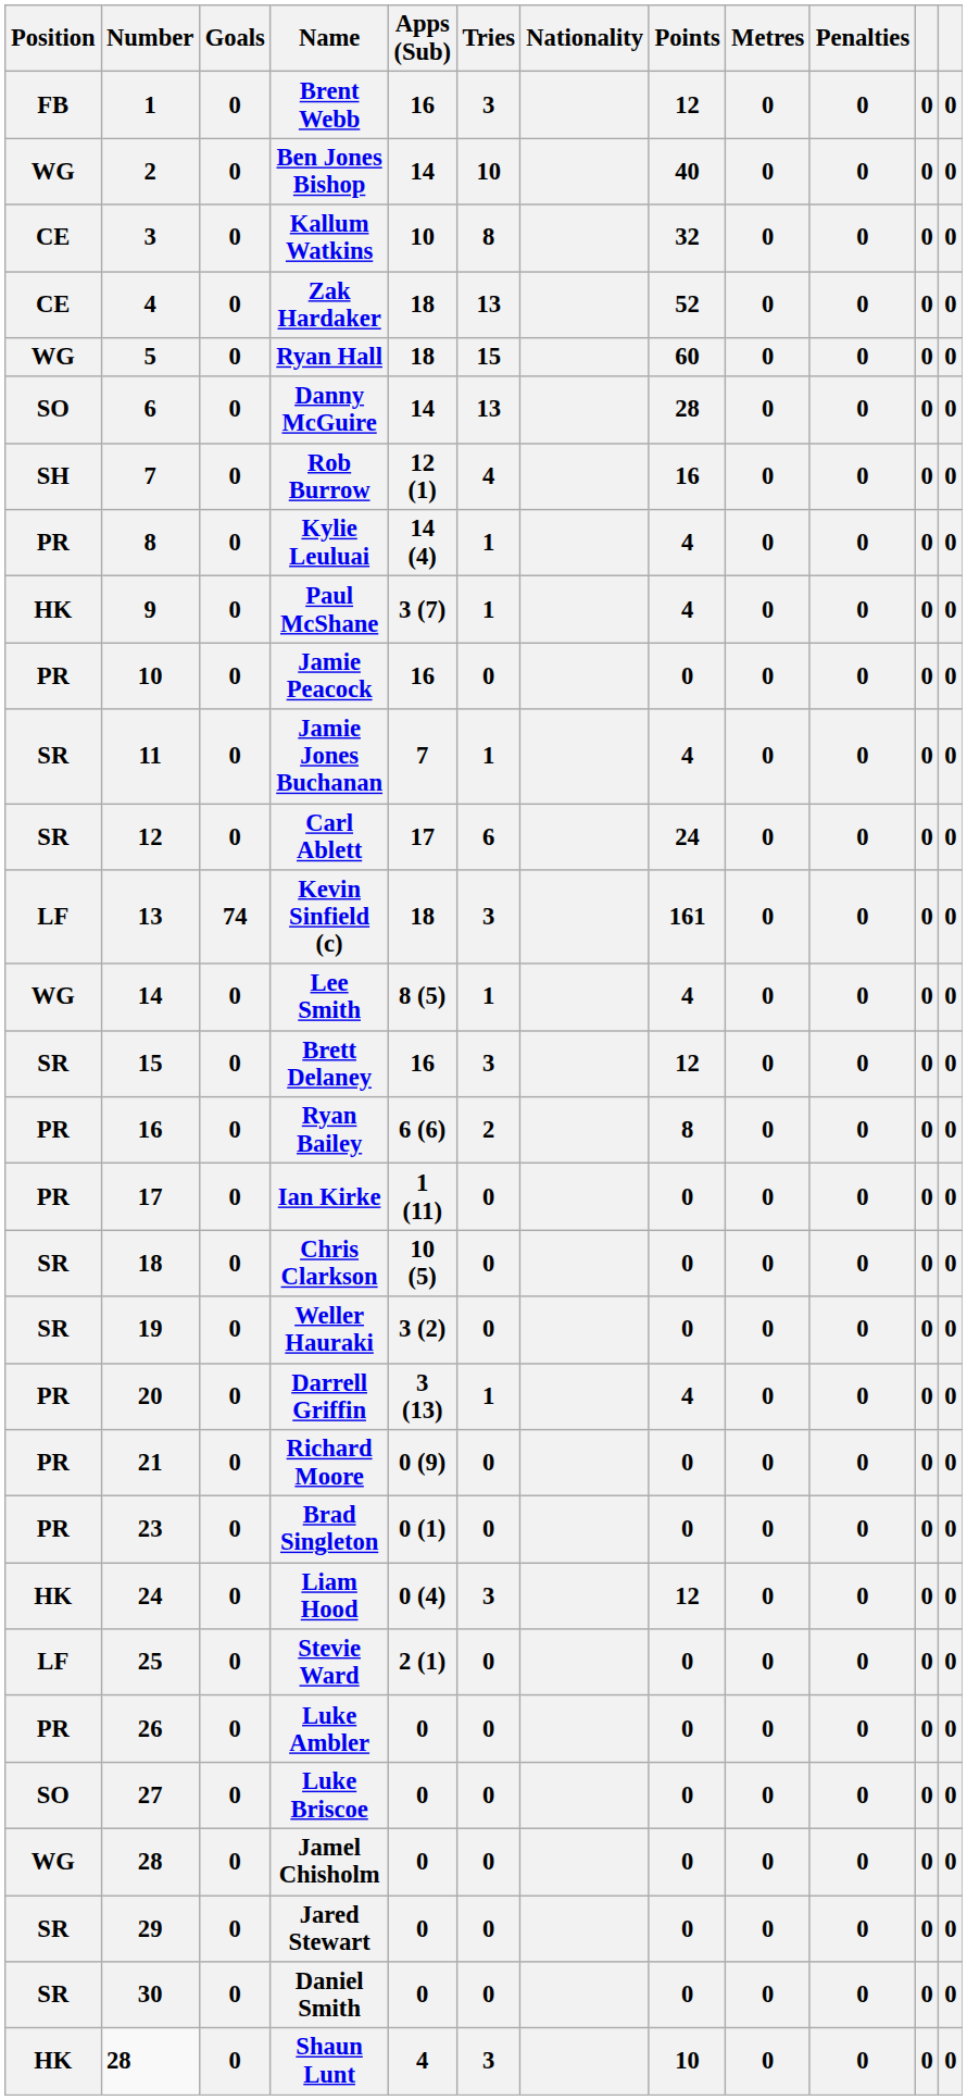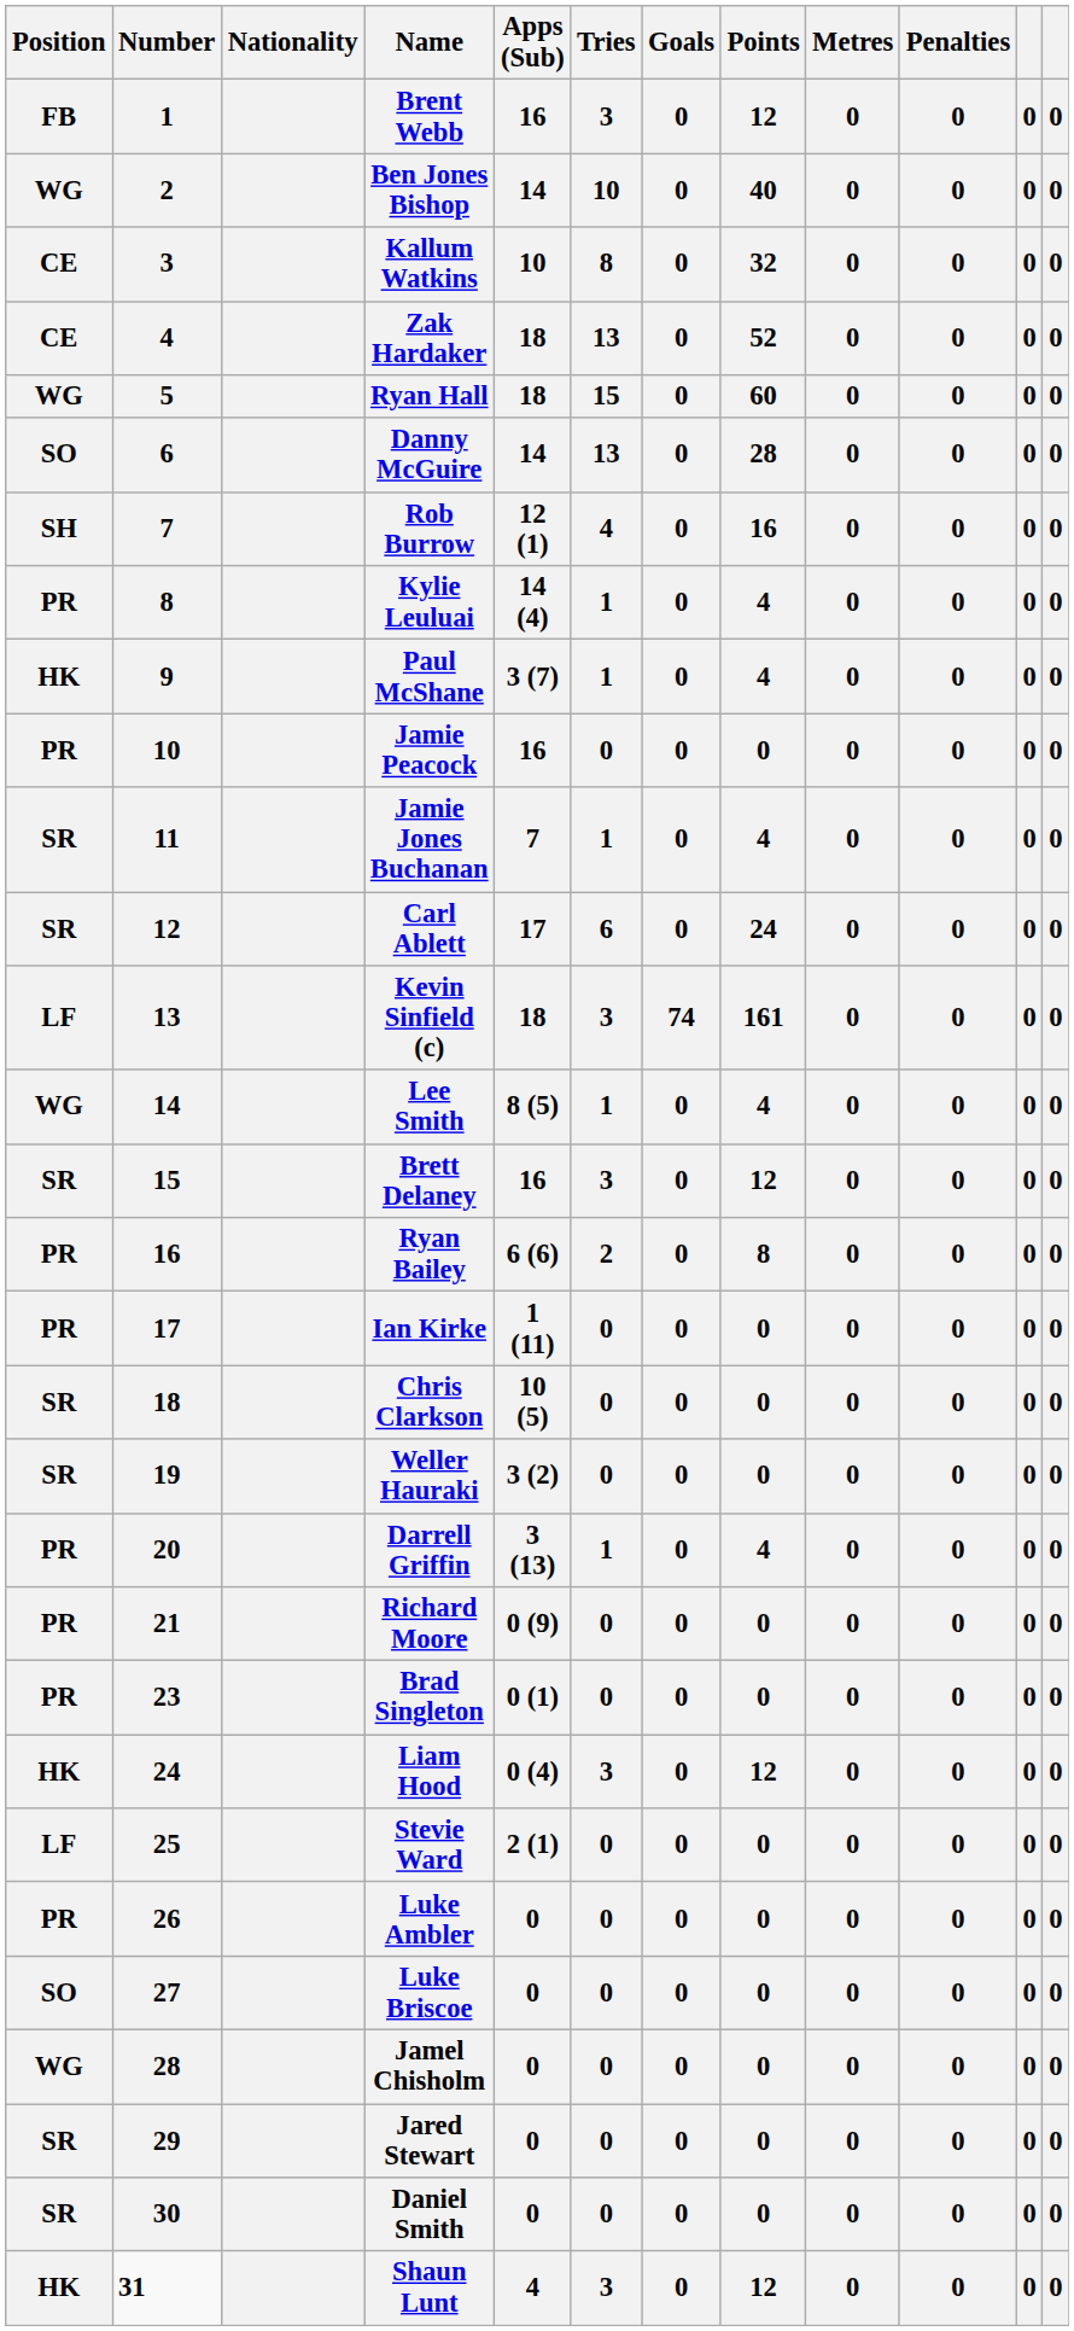columns swapped: Nationality <-> Goals / 0 / 74 / 0
row 31 | column 2: 28 -> 31
row 31 | column 8: 10 -> 12
